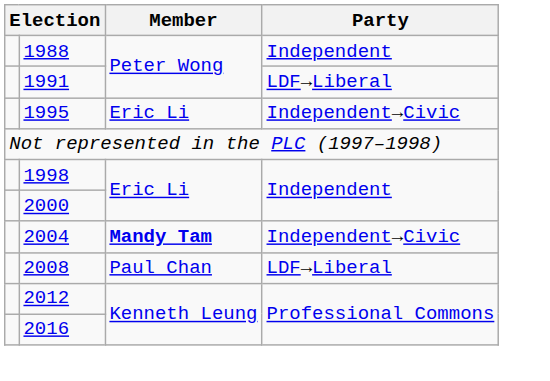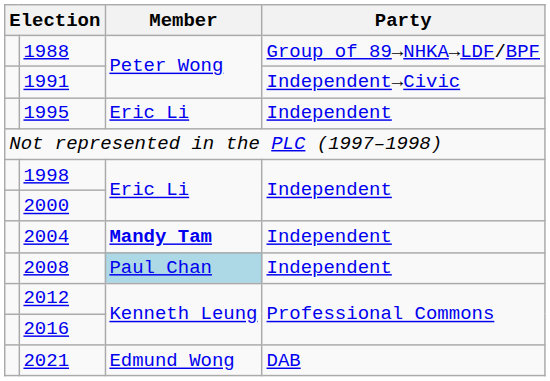1988 | Party: Independent -> Group of 89→NHKA→LDF/BPF
1991 | Party: LDF→Liberal -> Independent→Civic
1995 | Party: Independent→Civic -> Independent
2004 | Party: Independent→Civic -> Independent
2008 | Member: no background -> lightblue background
2008 | Party: LDF→Liberal -> Independent
+ row: 2021 | Edmund Wong | DAB
